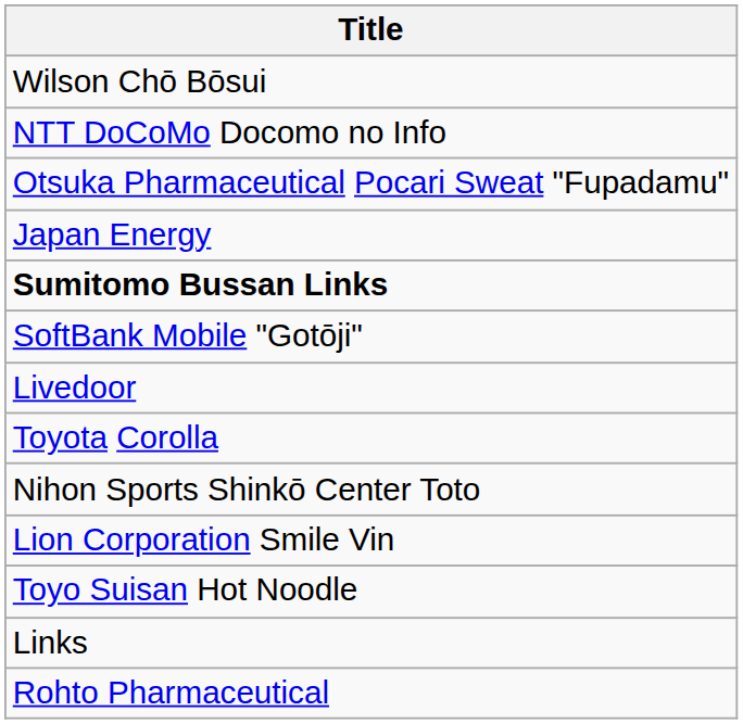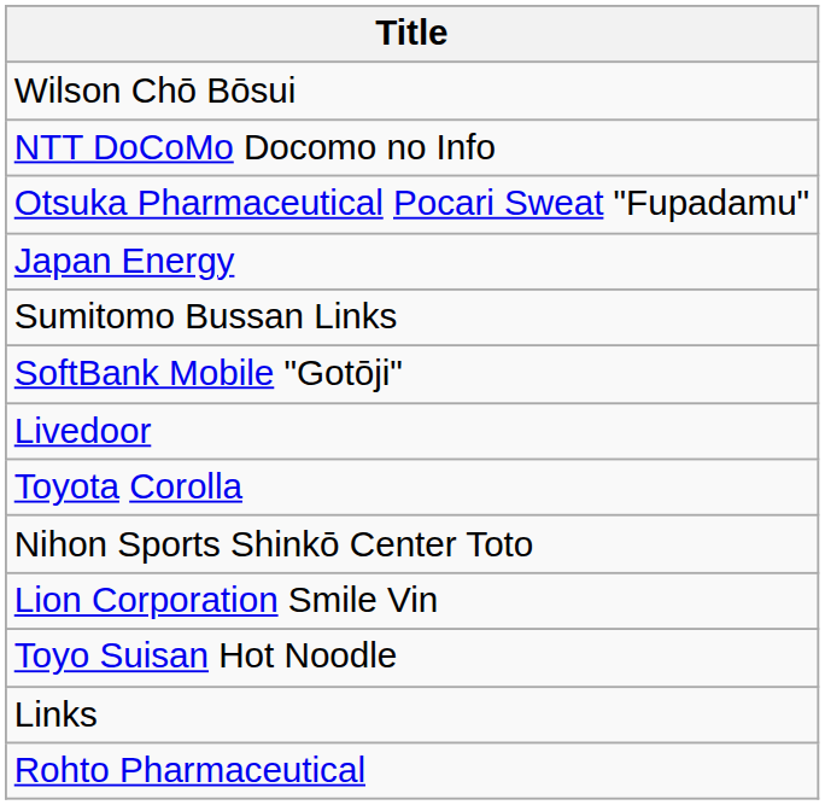row 6 | column 1: bold -> normal
